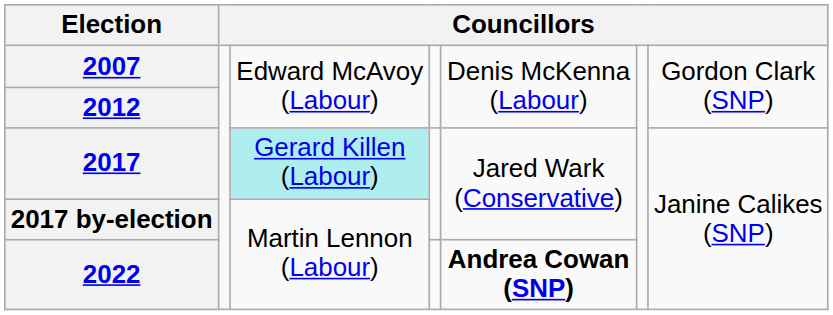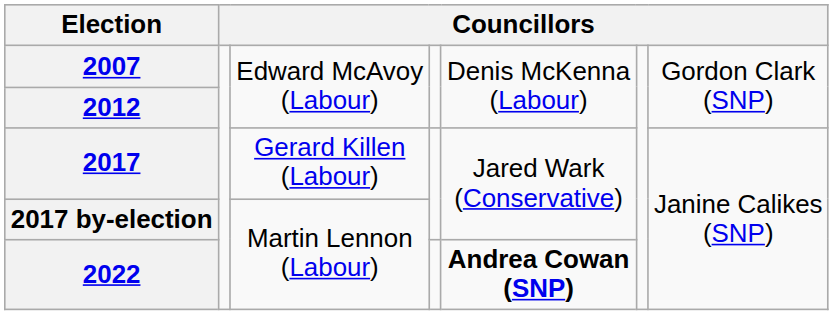2017 | column 3: paleturquoise background -> no background
